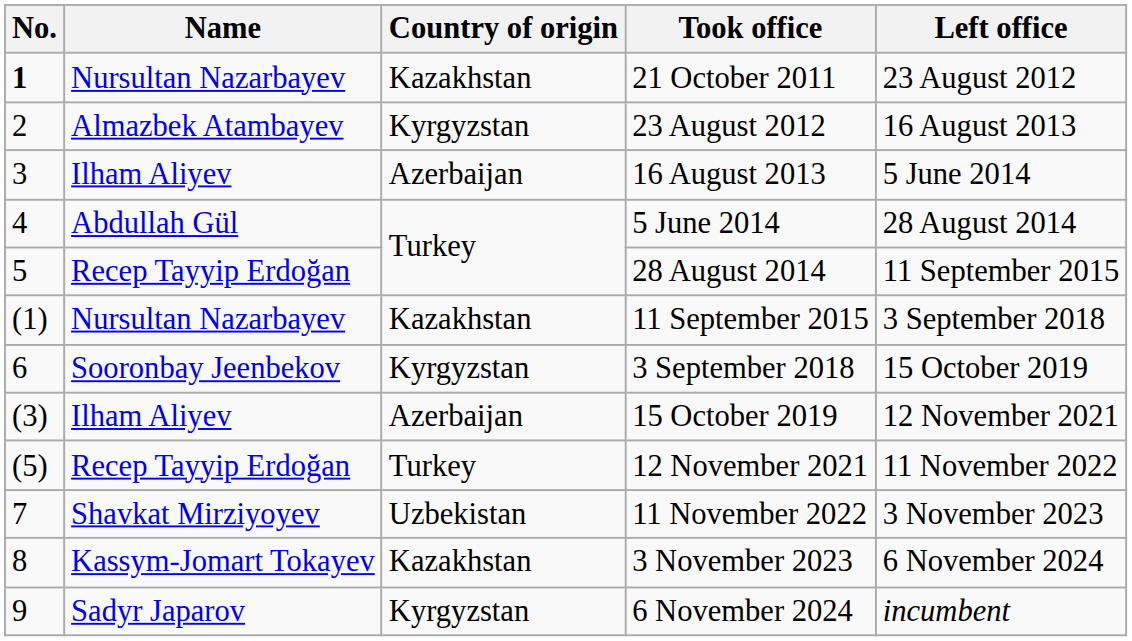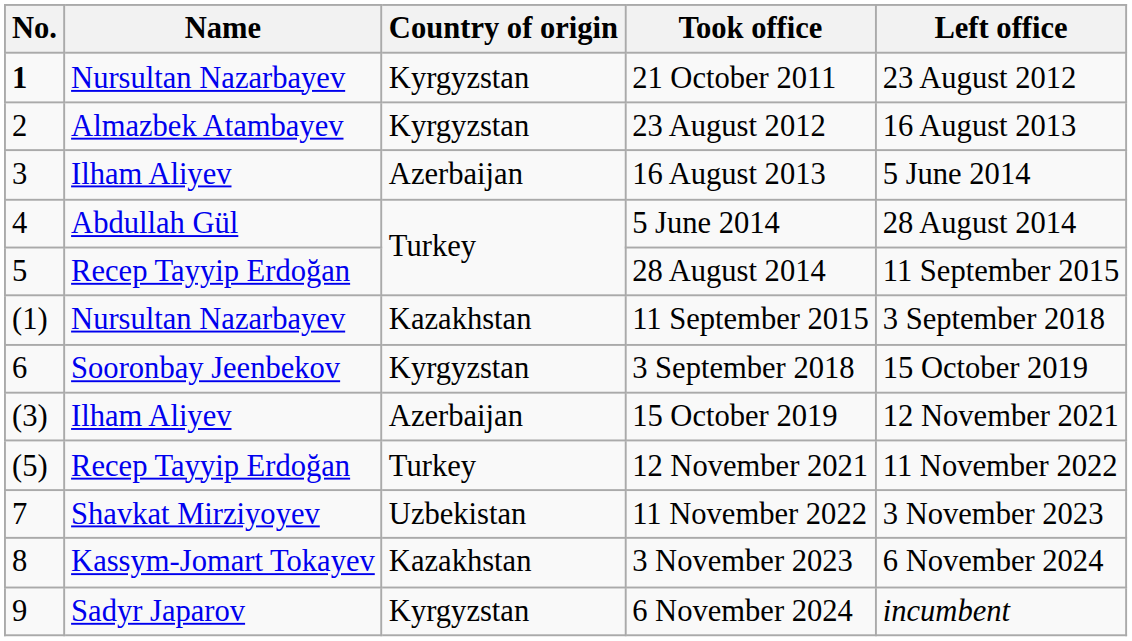21 October 2011 | Country of origin: Kazakhstan -> Kyrgyzstan
